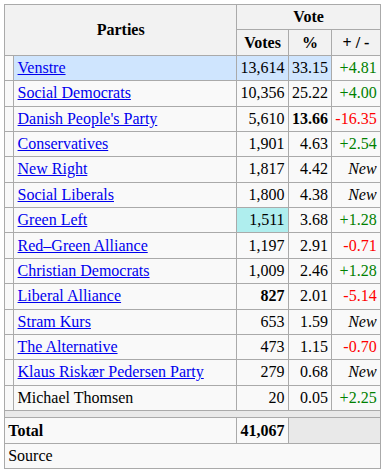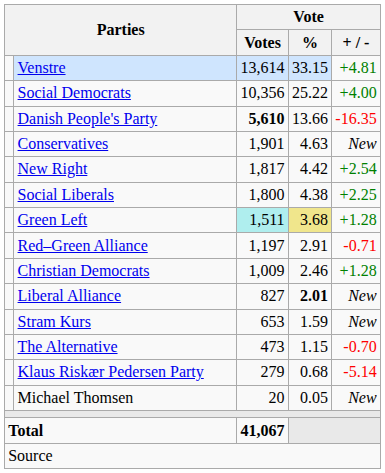Danish People's Party | Vote / Votes: normal -> bold
Danish People's Party | Vote / %: bold -> normal
Conservatives | Vote / + / -: +2.54 -> New
New Right | Vote / + / -: New -> +2.54
Social Liberals | Vote / + / -: New -> +2.25
Green Left | Vote / %: no background -> khaki background
Liberal Alliance | Vote / Votes: bold -> normal
Liberal Alliance | Vote / %: normal -> bold
Liberal Alliance | Vote / + / -: -5.14 -> New
Klaus Riskær Pedersen Party | Vote / + / -: New -> -5.14
Michael Thomsen | Vote / + / -: +2.25 -> New
